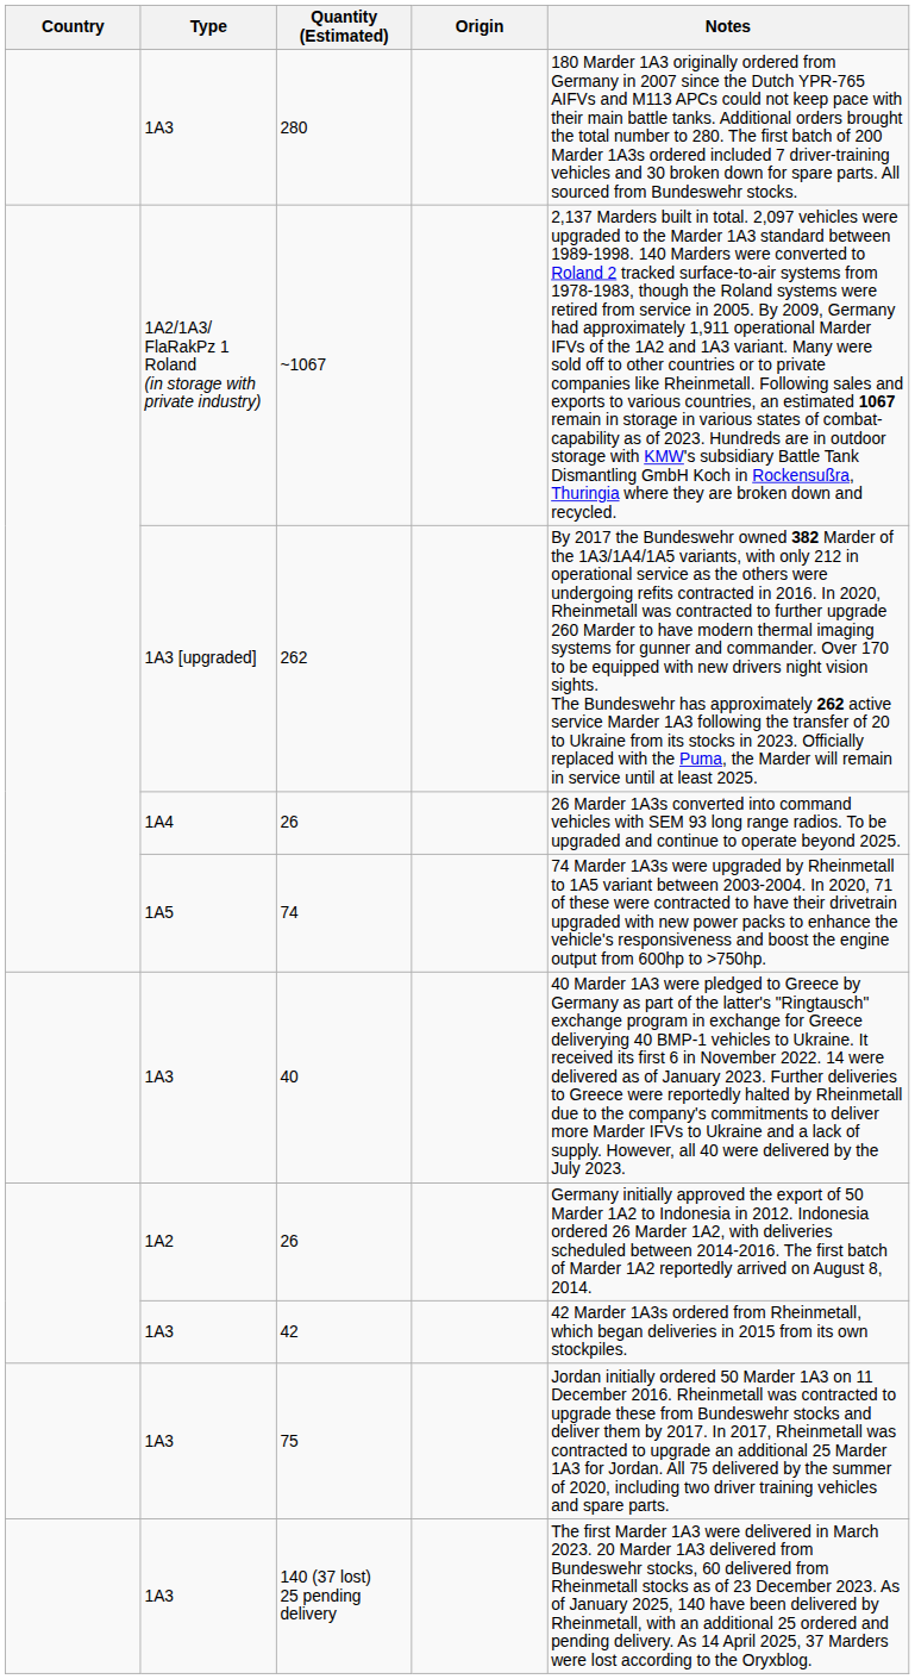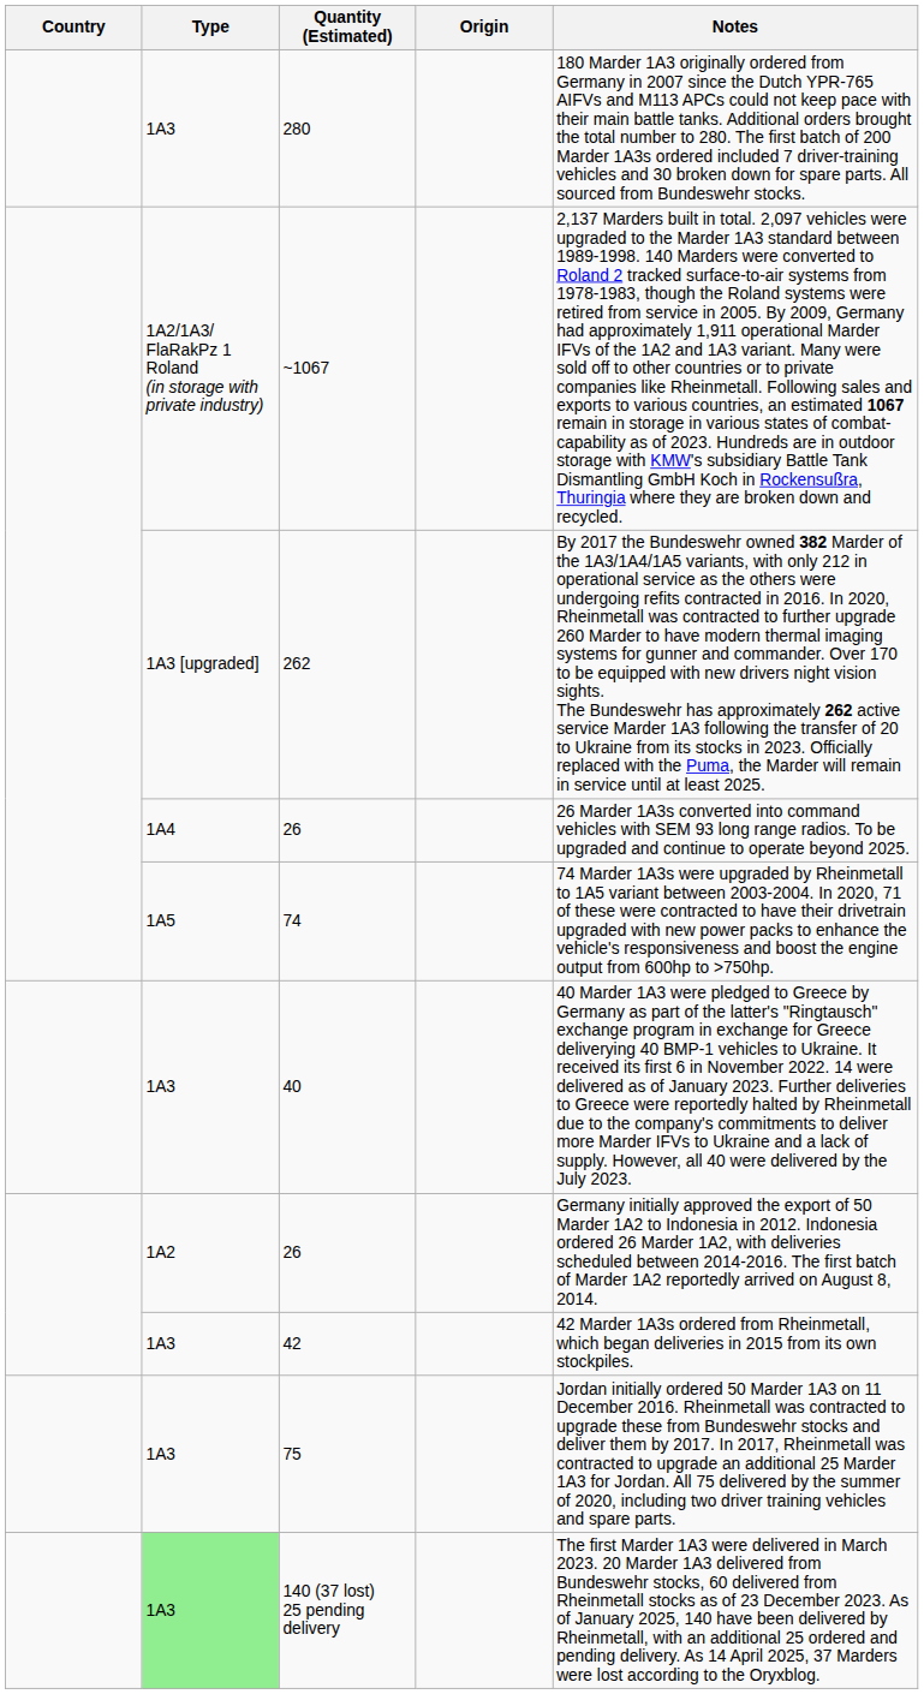140 (37 lost) 25 pending delivery | Type: no background -> lightgreen background
